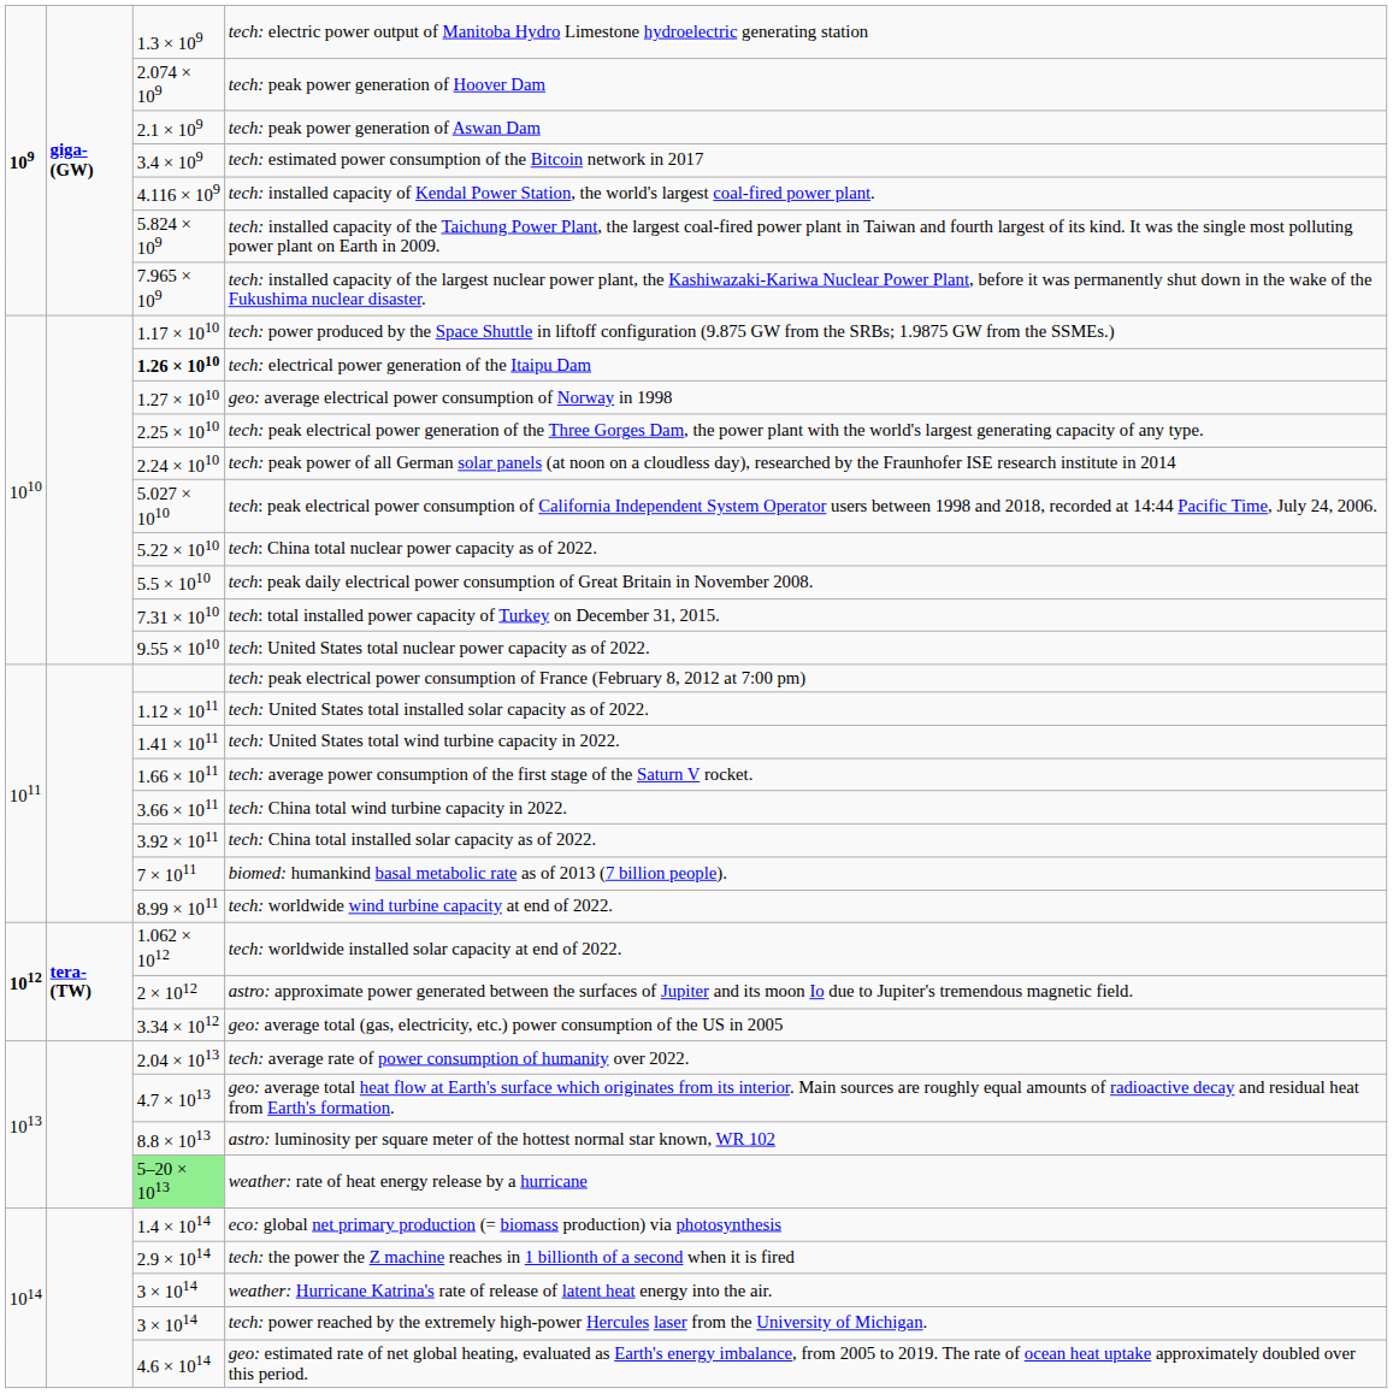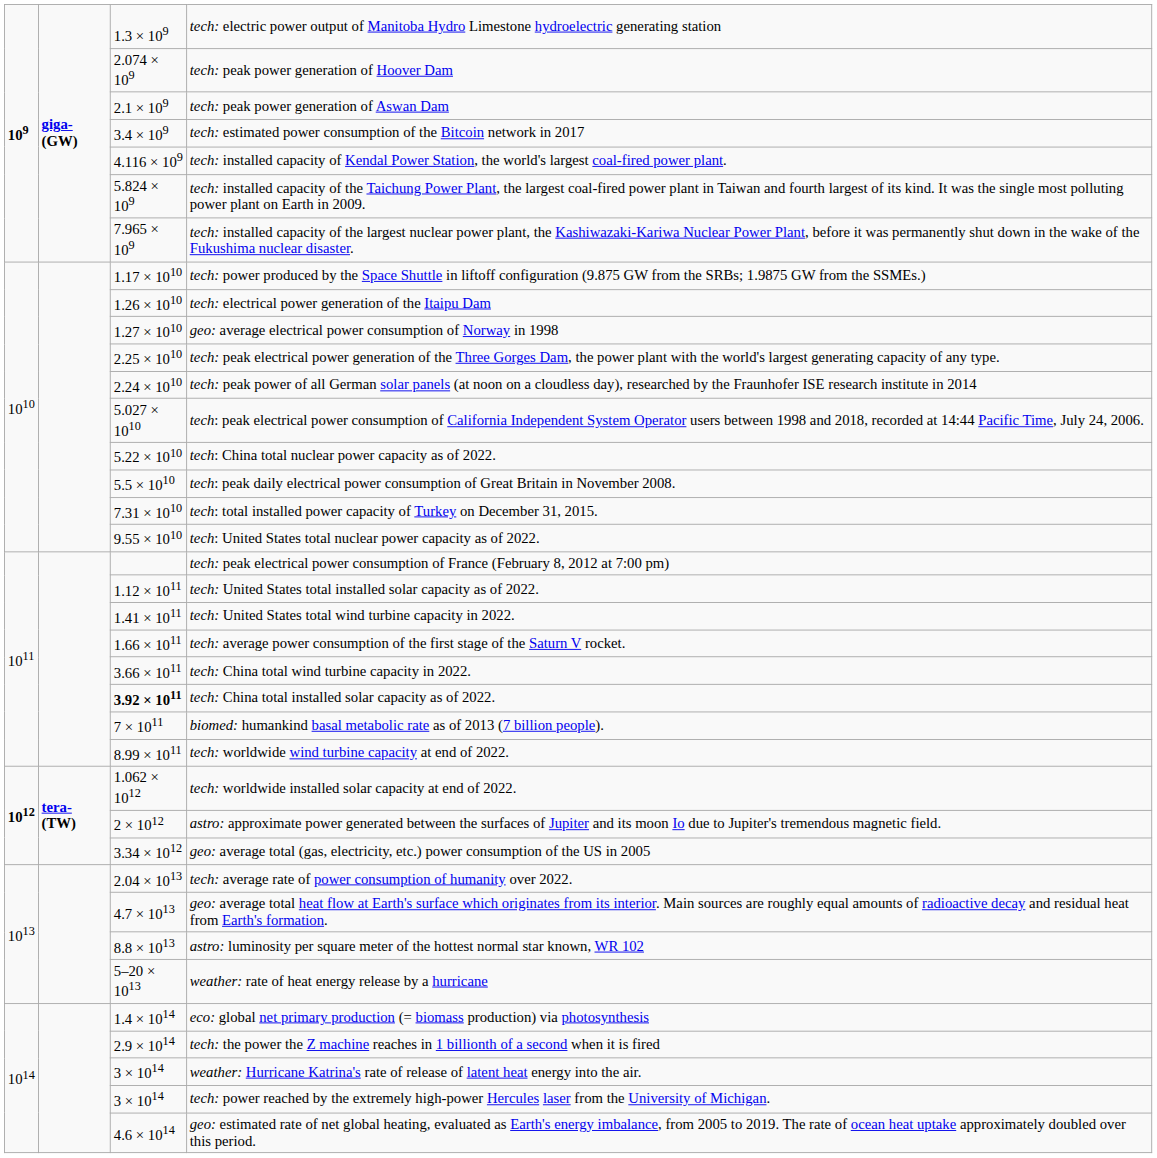tech: electrical power generation of the Itaipu Dam | column 3: bold -> normal
tech: China total installed solar capacity as of 2022. | column 3: normal -> bold
weather: rate of heat energy release by a hurricane | column 3: lightgreen background -> no background
